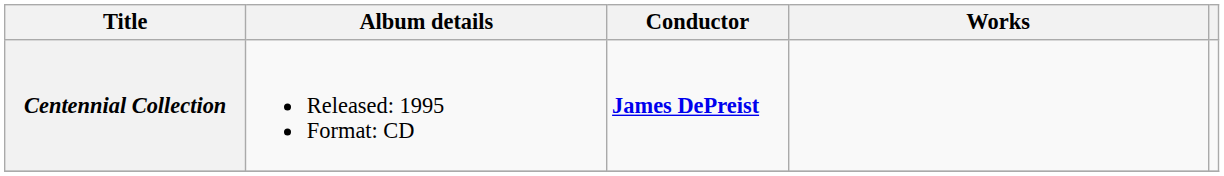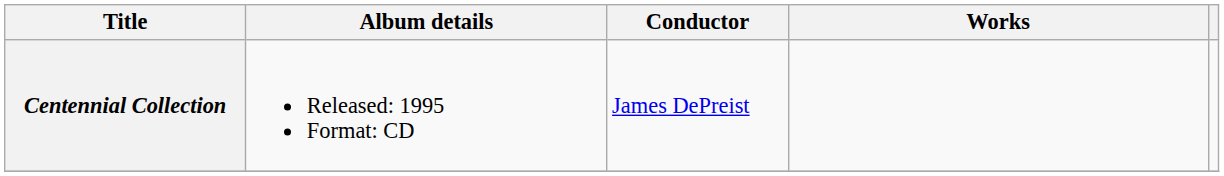Centennial Collection | Conductor: bold -> normal
